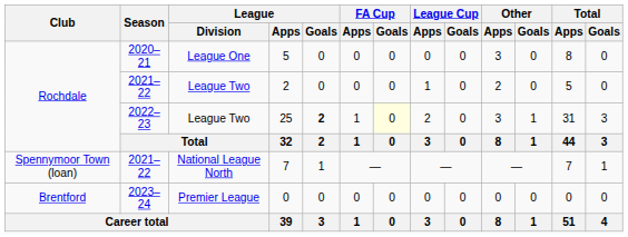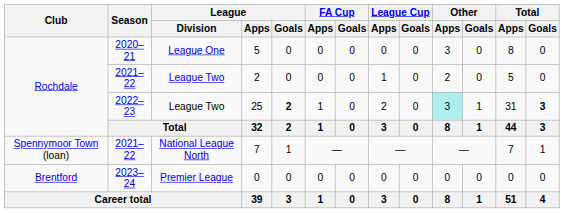25 | FA Cup / Goals: lightyellow background -> no background
25 | Other / Apps: no background -> paleturquoise background
25 | Total / Goals: normal -> bold
